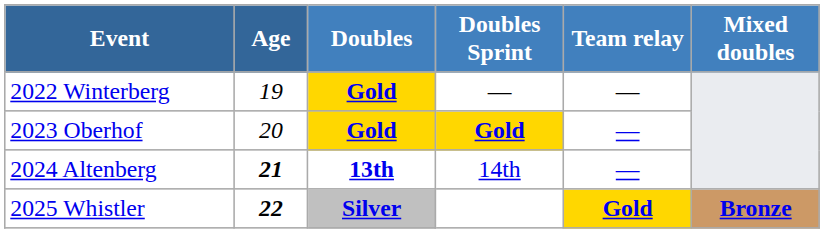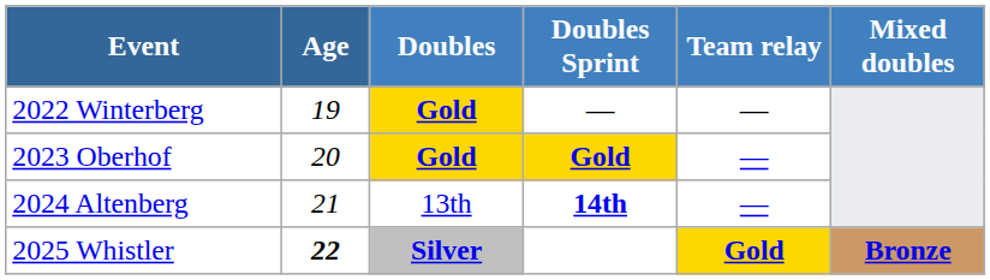2024 Altenberg | Age: bold -> normal
2024 Altenberg | Doubles: bold -> normal
2024 Altenberg | Doubles Sprint: normal -> bold
